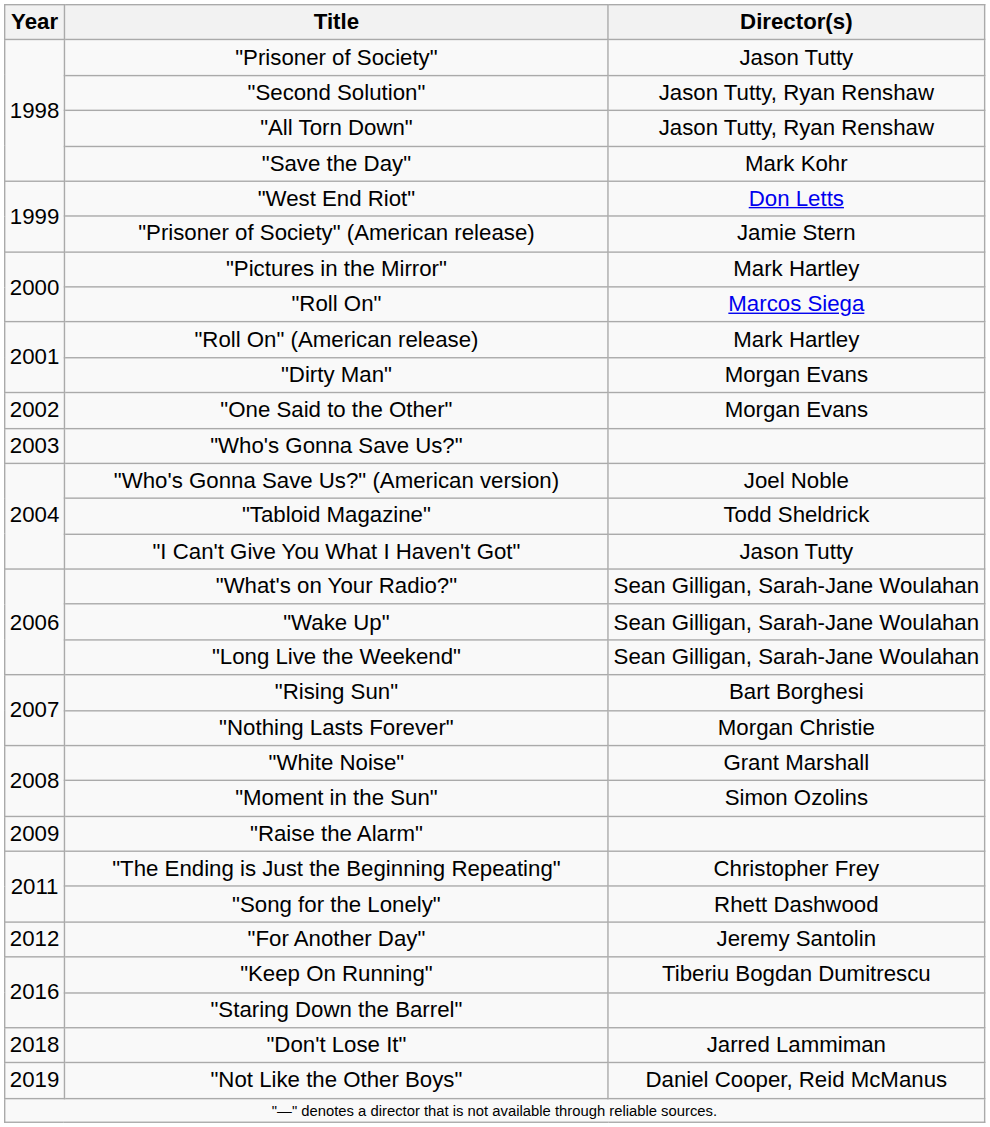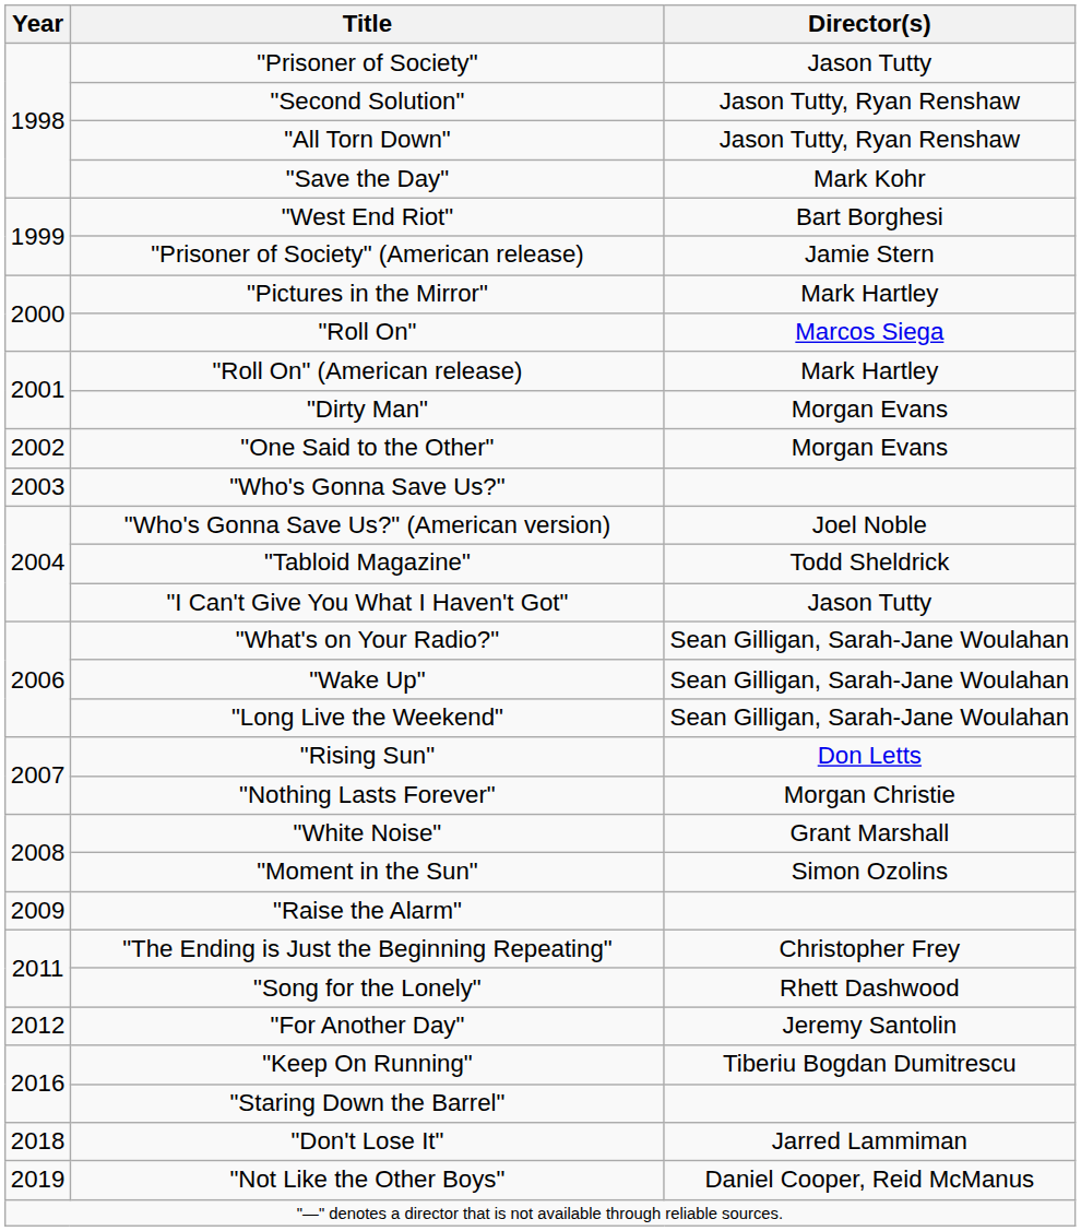"West End Riot" | Director(s): Don Letts -> Bart Borghesi
"Rising Sun" | Director(s): Bart Borghesi -> Don Letts
